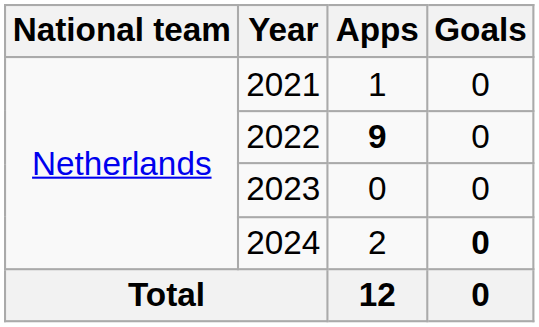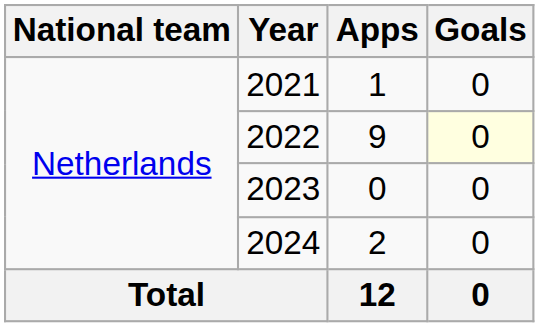2022 | Apps: bold -> normal
2022 | Goals: no background -> lightyellow background
2024 | Goals: bold -> normal
